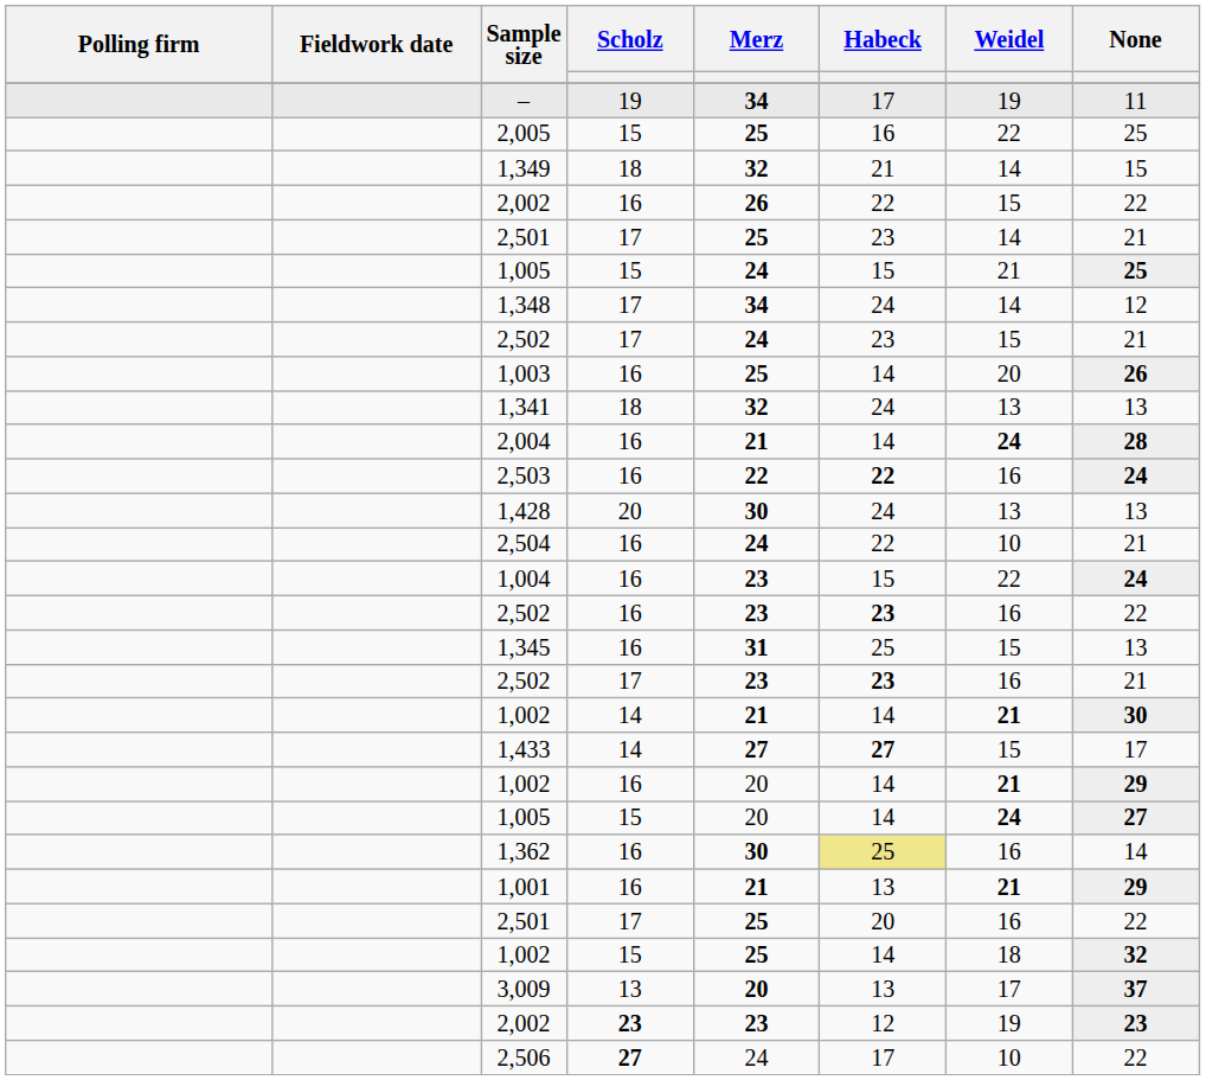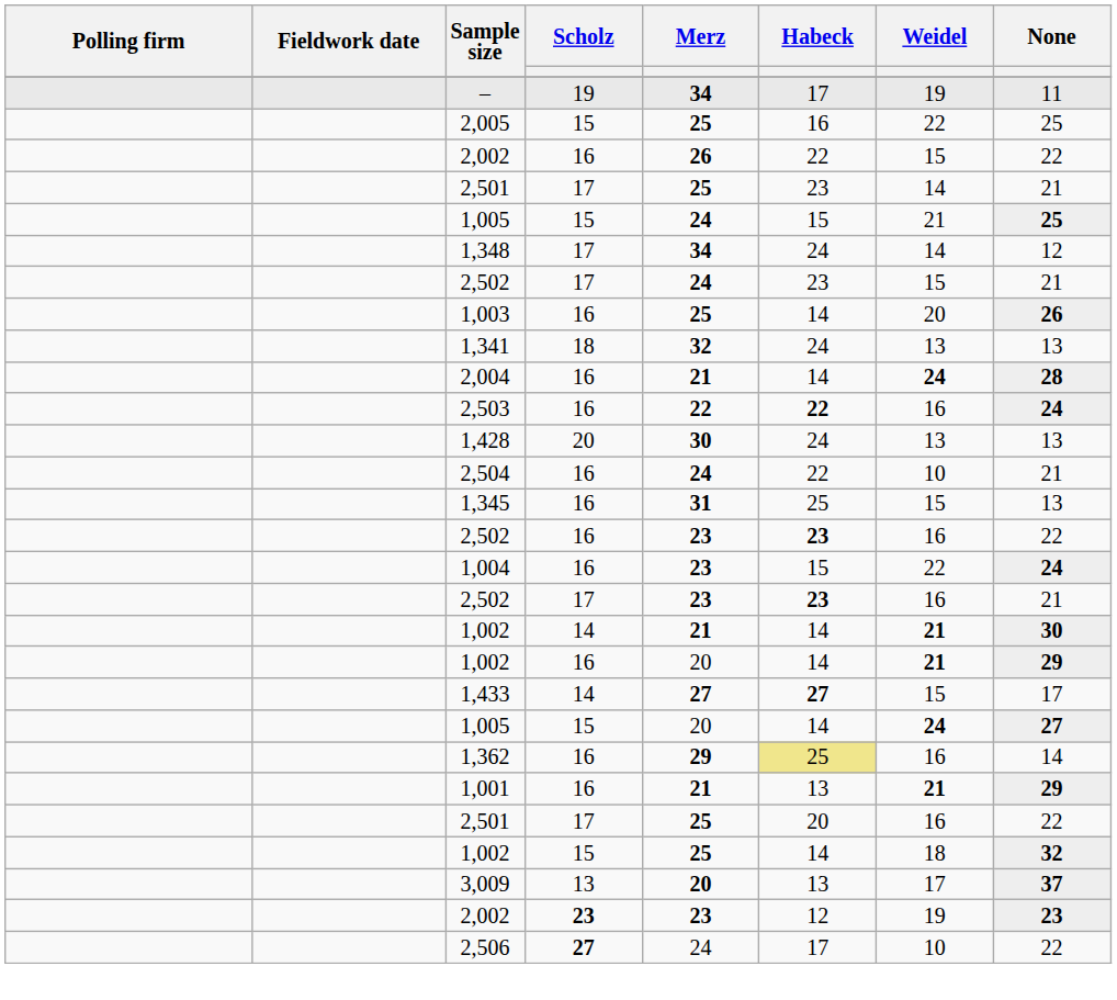- row: 1,349 | 18 | 32 | 21 | 14 | 15
rows swapped: 1,345 <-> 1,004
rows swapped: 1,433 <-> 1,002 / 16
1,362 | Merz: 30 -> 29
